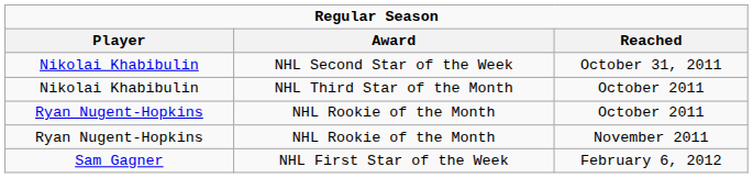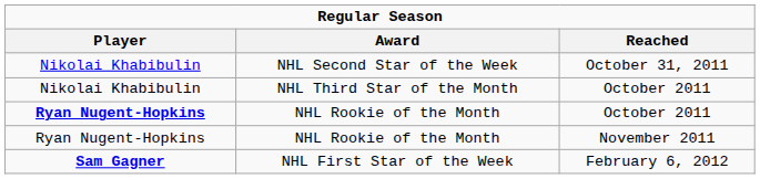NHL Rookie of the Month / October 2011 | Player: normal -> bold
NHL First Star of the Week | Player: normal -> bold
